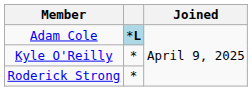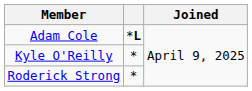Adam Cole | column 2: lightblue background -> no background
